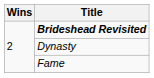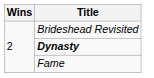Brideshead Revisited | Title: bold -> normal
Dynasty | Title: normal -> bold
